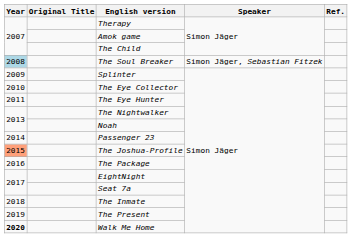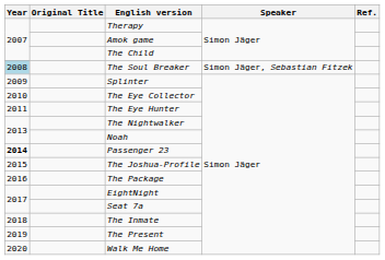Passenger 23 | Year: normal -> bold
The Joshua-Profile | Year: lightsalmon background -> no background
Walk Me Home | Year: bold -> normal
